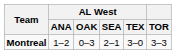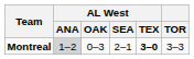Montreal | AL West / ANA: no background -> lightgrey background
Montreal | AL West / TEX: normal -> bold
